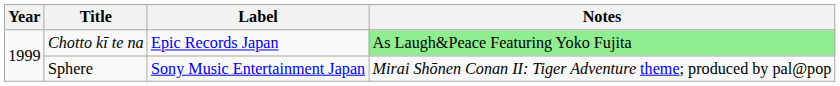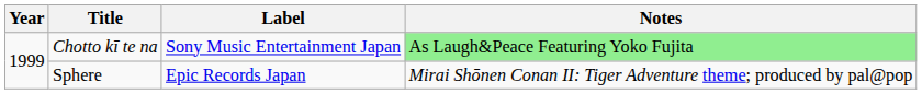Chotto kī te na | Label: Epic Records Japan -> Sony Music Entertainment Japan
Sphere | Label: Sony Music Entertainment Japan -> Epic Records Japan
